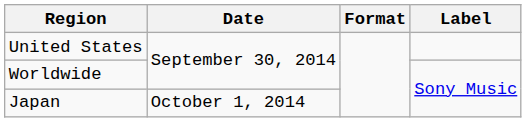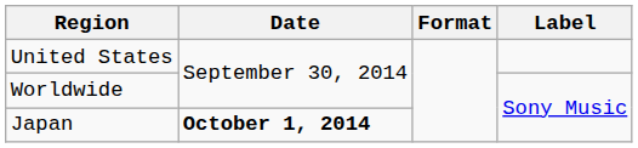Japan | Date: normal -> bold
